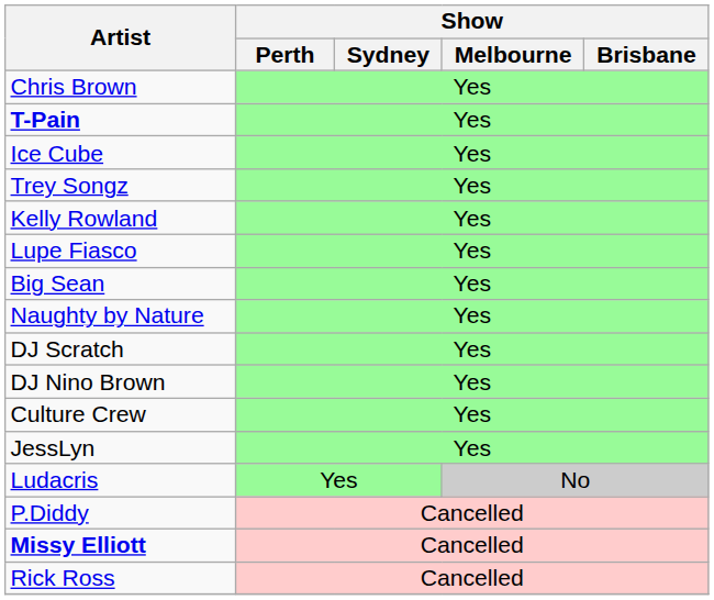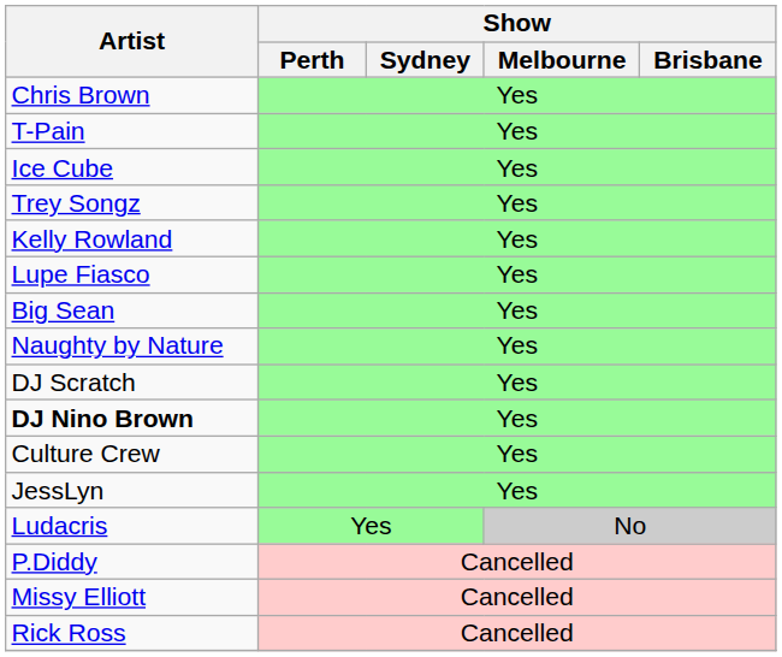T-Pain | Artist: bold -> normal
DJ Nino Brown | Artist: normal -> bold
Missy Elliott | Artist: bold -> normal
